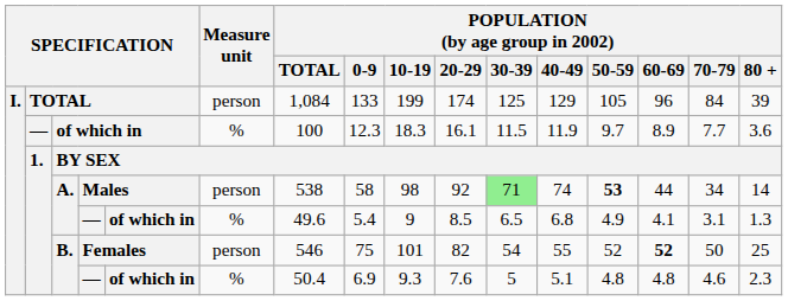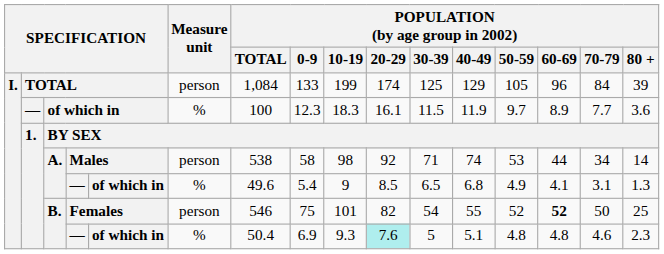Males | POPULATION (by age group in 2002) / 30-39: lightgreen background -> no background
Males | POPULATION (by age group in 2002) / 50-59: bold -> normal
B. / — | POPULATION (by age group in 2002) / 20-29: no background -> paleturquoise background
